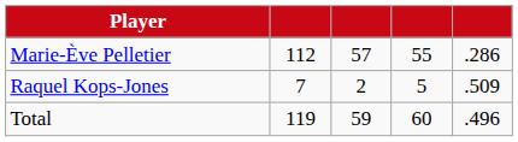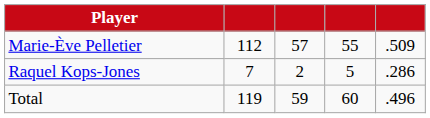Marie-Ève Pelletier | column 5: .286 -> .509
Raquel Kops-Jones | column 5: .509 -> .286
